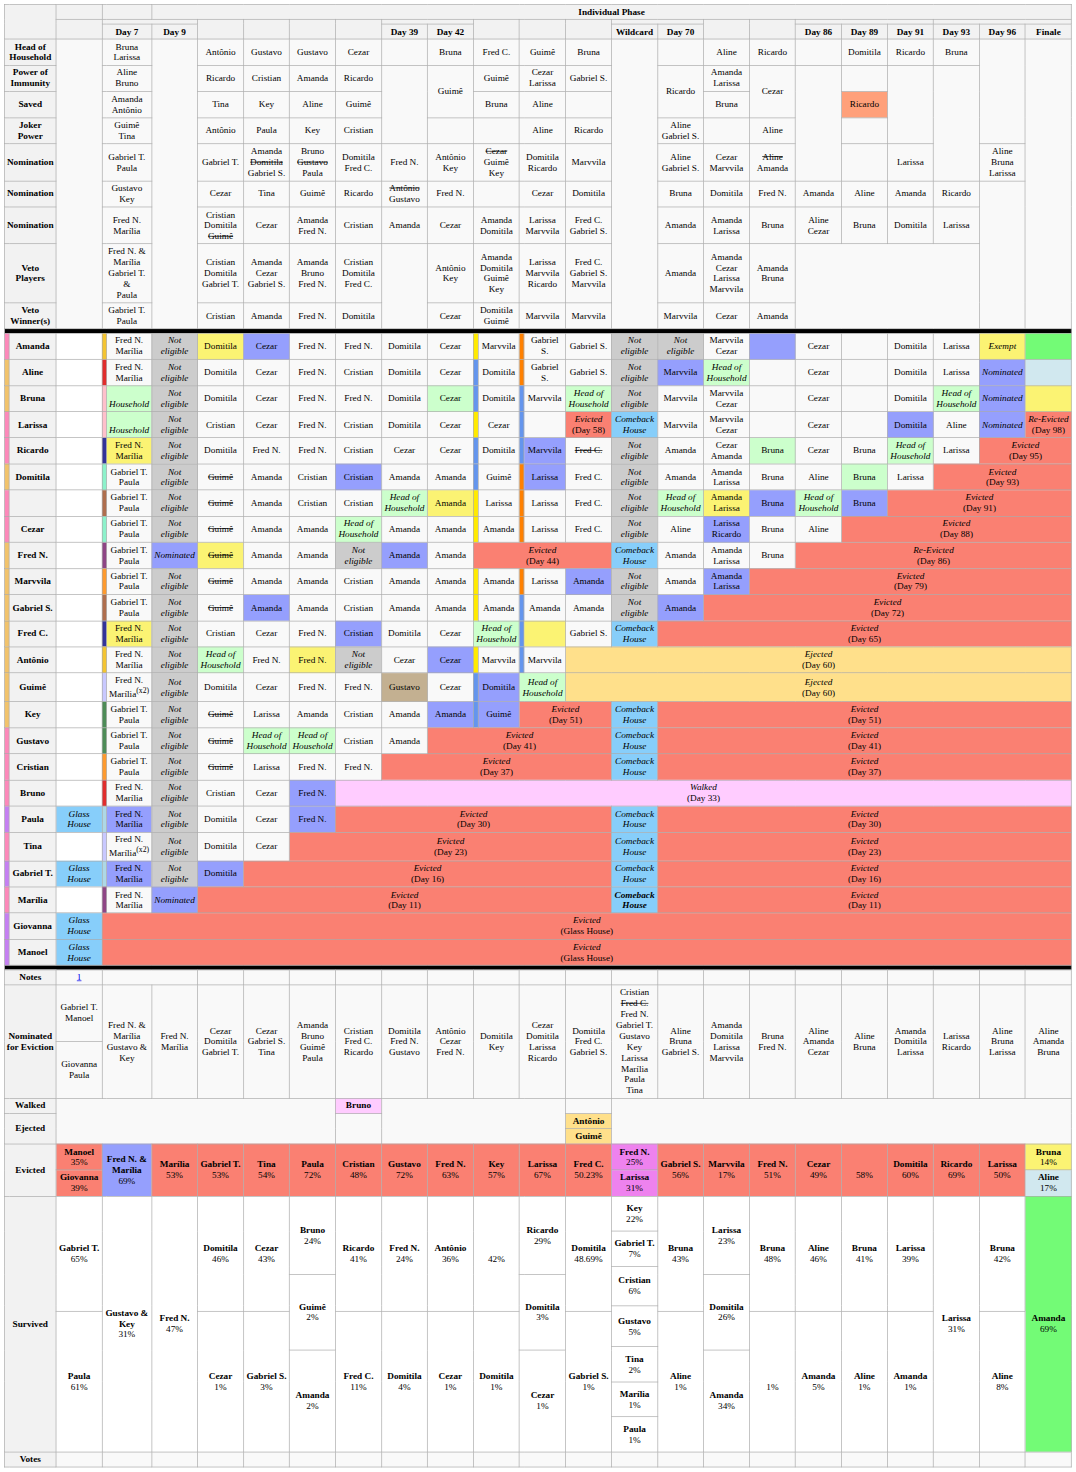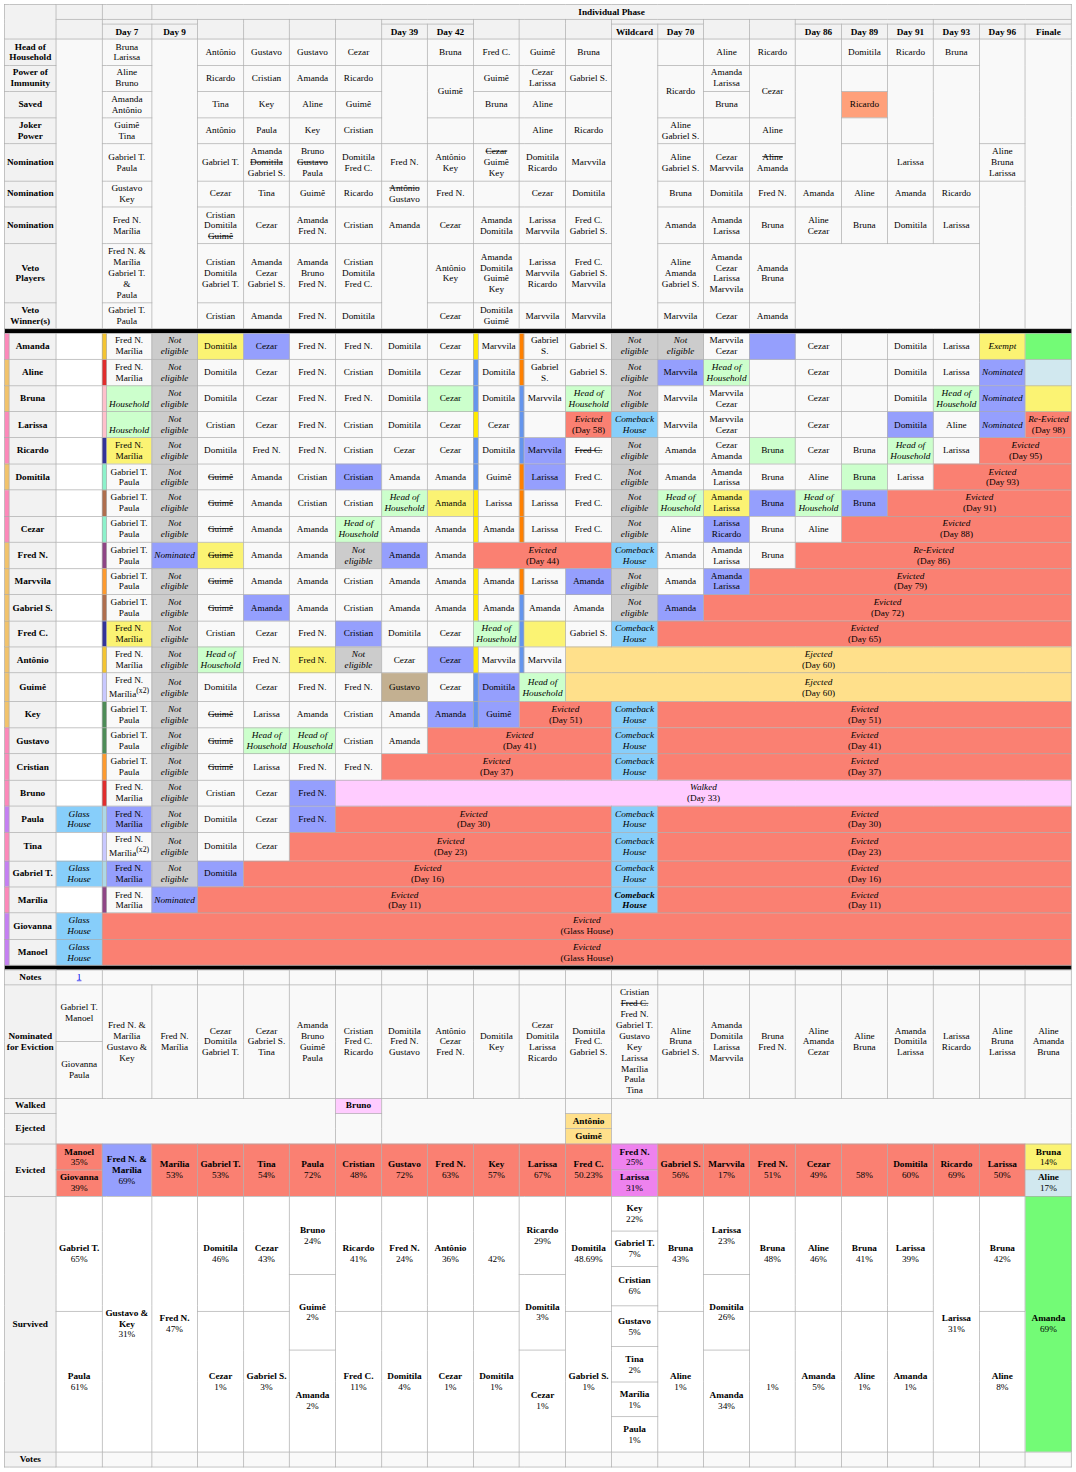Veto Players | Individual Phase / Day 70: Amanda -> Aline Amanda Gabriel S.
